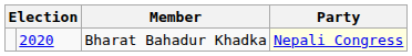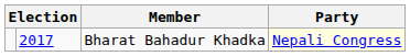Bharat Bahadur Khadka | column 2: 2020 -> 2017
